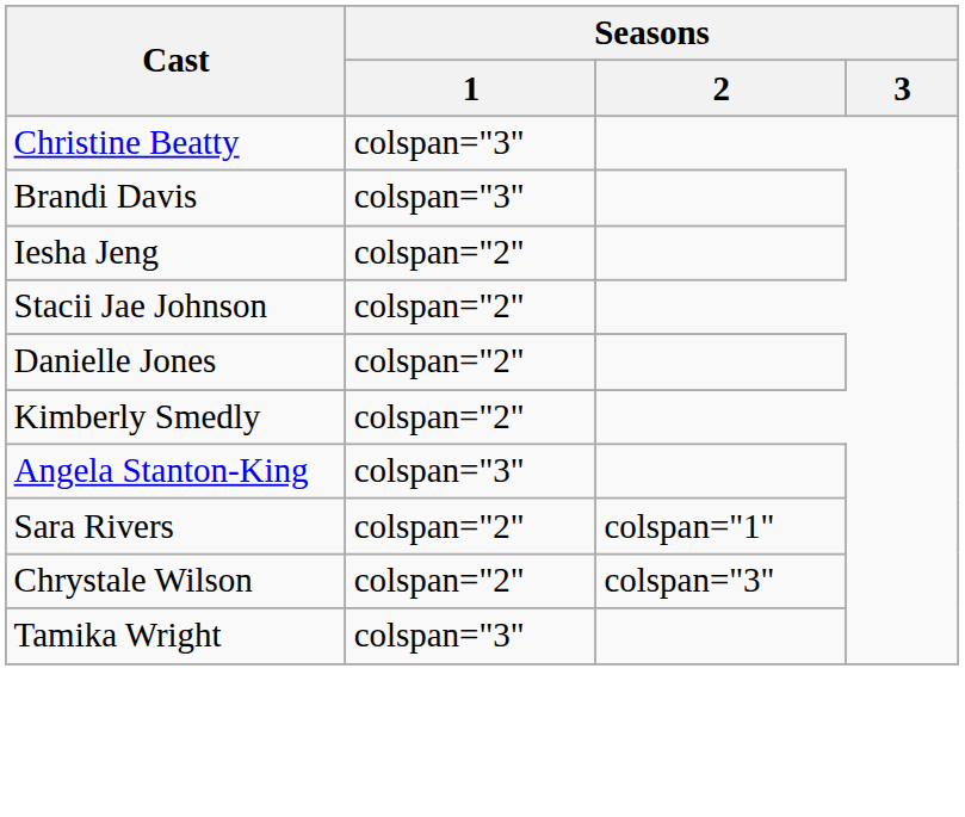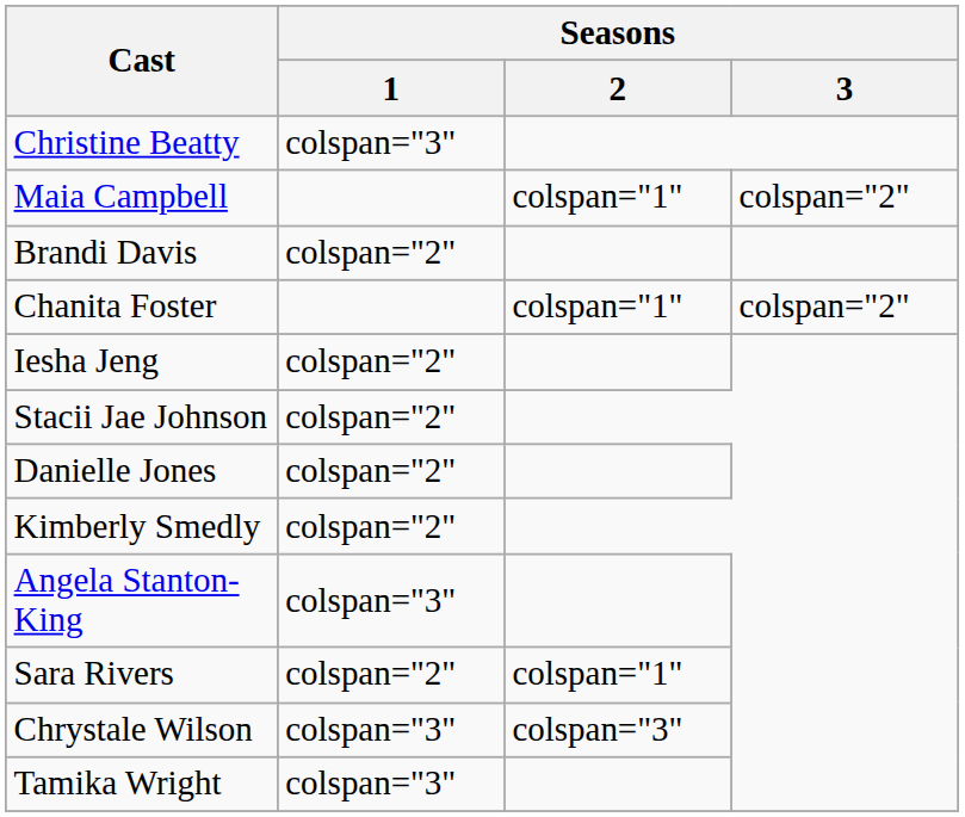+ row: Maia Campbell | colspan="1" | colspan="2"
Brandi Davis | Seasons / 1: colspan="3" -> colspan="2"
+ row: Chanita Foster | colspan="1" | colspan="2"
Chrystale Wilson | Seasons / 1: colspan="2" -> colspan="3"
